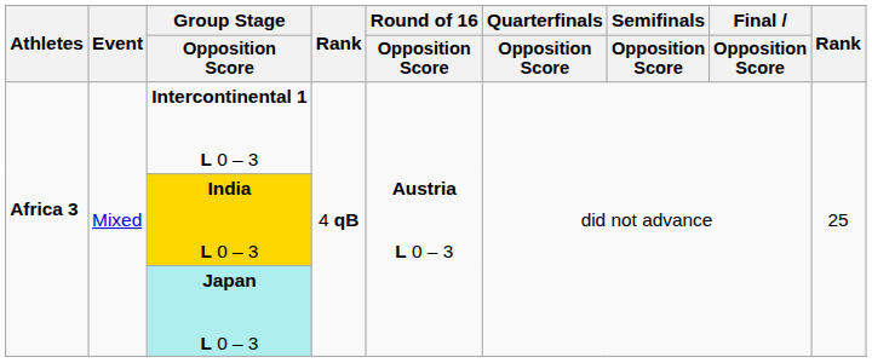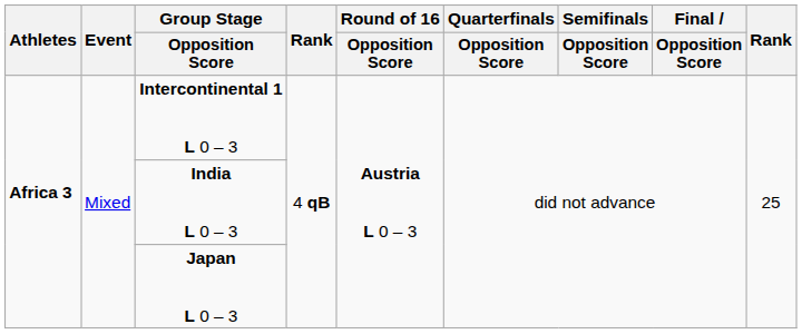India L 0 – 3 | Group Stage / Opposition Score: gold background -> no background
Japan L 0 – 3 | Group Stage / Opposition Score: paleturquoise background -> no background
